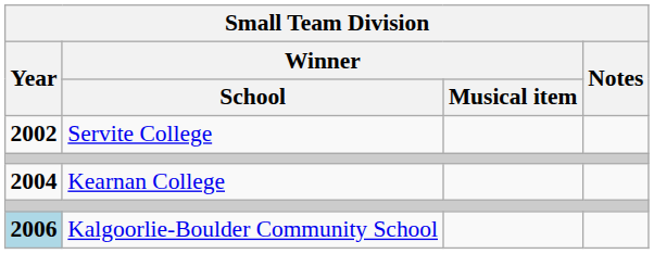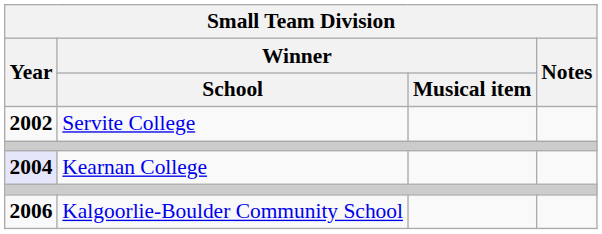Kearnan College | Year: no background -> lavender background
Kalgoorlie-Boulder Community School | Year: lightblue background -> no background
